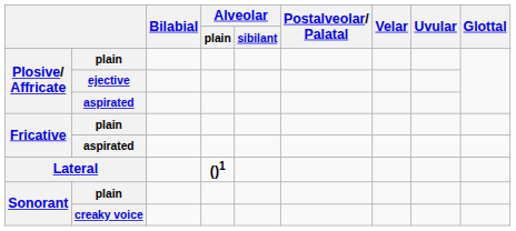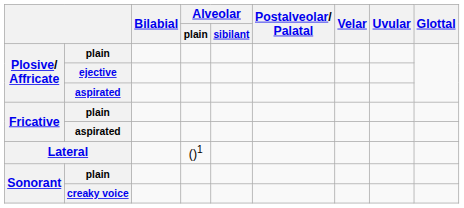Lateral | Alveolar / plain: bold -> normal
